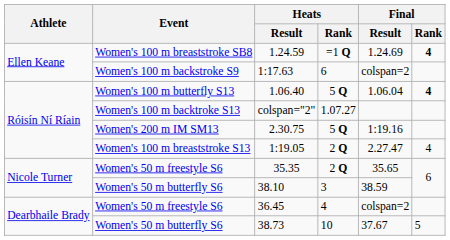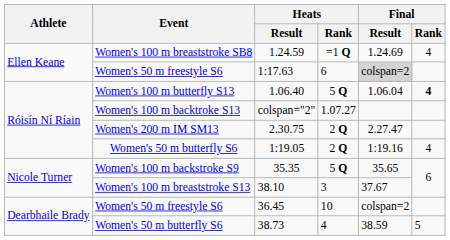1.24.59 | Final / Rank: bold -> normal
1:17.63 | Event: Women's 100 m backstroke S9 -> Women's 50 m freestyle S6
1:17.63 | Final / Result: no background -> lightgrey background
2.30.75 | Heats / Rank: 5 Q -> 2 Q
2.30.75 | Final / Result: 1:19.16 -> 2.27.47
1:19.05 | Event: Women's 100 m breaststroke S13 -> Women's 50 m butterfly S6
1:19.05 | Final / Result: 2.27.47 -> 1:19.16
35.35 | Event: Women's 50 m freestyle S6 -> Women's 100 m backstroke S9
35.35 | Heats / Rank: 2 Q -> 5 Q
38.10 | Event: Women's 50 m butterfly S6 -> Women's 100 m breaststroke S13
38.10 | Final / Result: 38.59 -> 37.67
36.45 | Heats / Rank: 4 -> 10
38.73 | Heats / Rank: 10 -> 4
38.73 | Final / Result: 37.67 -> 38.59
